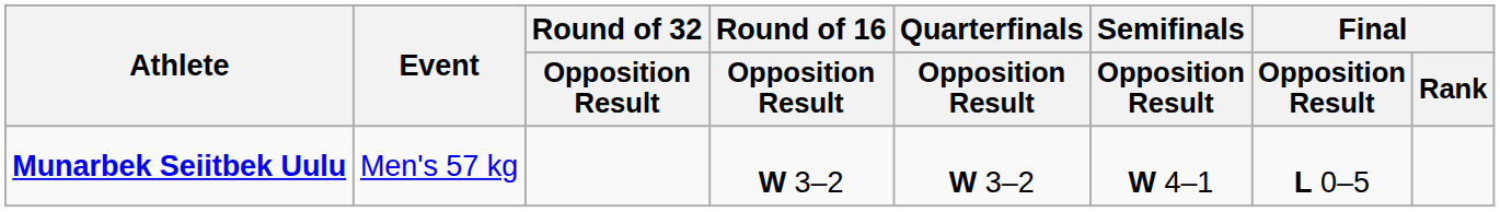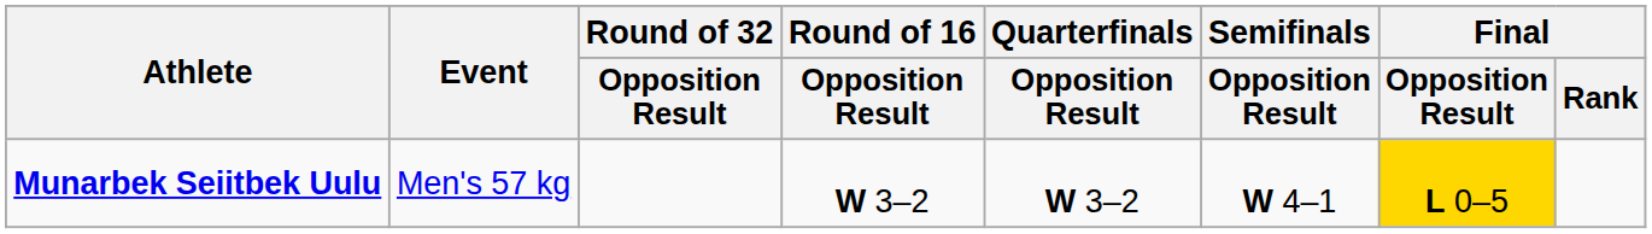Munarbek Seiitbek Uulu | Final / Opposition Result: no background -> gold background
